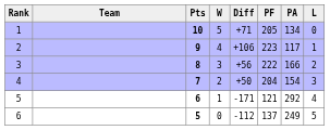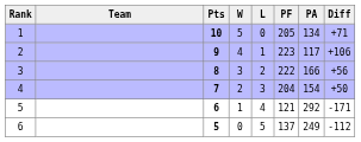columns swapped: L <-> Diff
